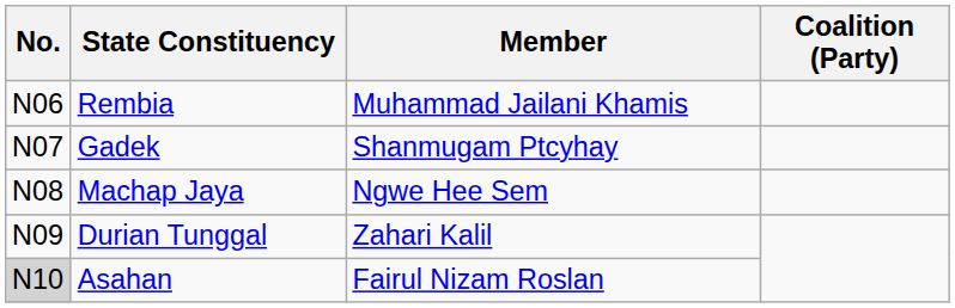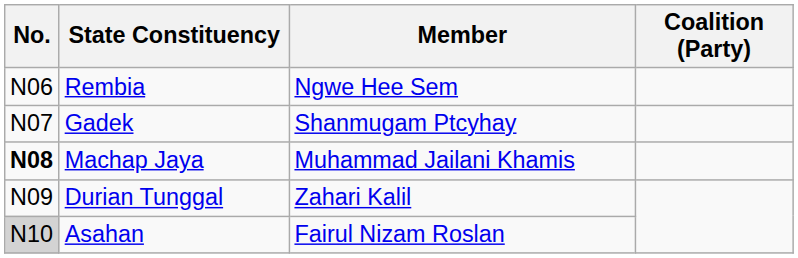Rembia | Member: Muhammad Jailani Khamis -> Ngwe Hee Sem
Machap Jaya | No.: normal -> bold
Machap Jaya | Member: Ngwe Hee Sem -> Muhammad Jailani Khamis
